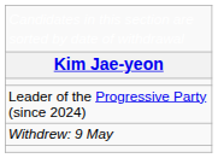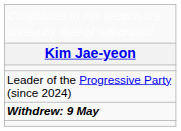row 5 | column 1: normal -> bold
